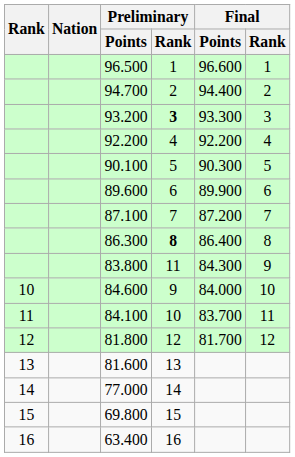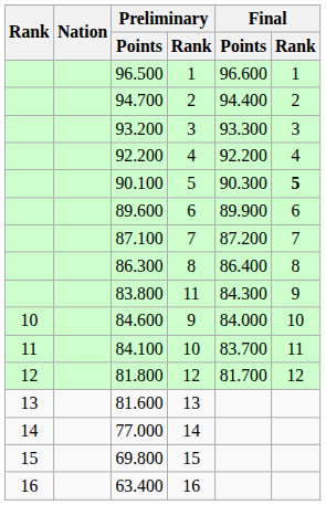93.200 | Preliminary / Rank: bold -> normal
90.100 | Final / Rank: normal -> bold
86.300 | Preliminary / Rank: bold -> normal
